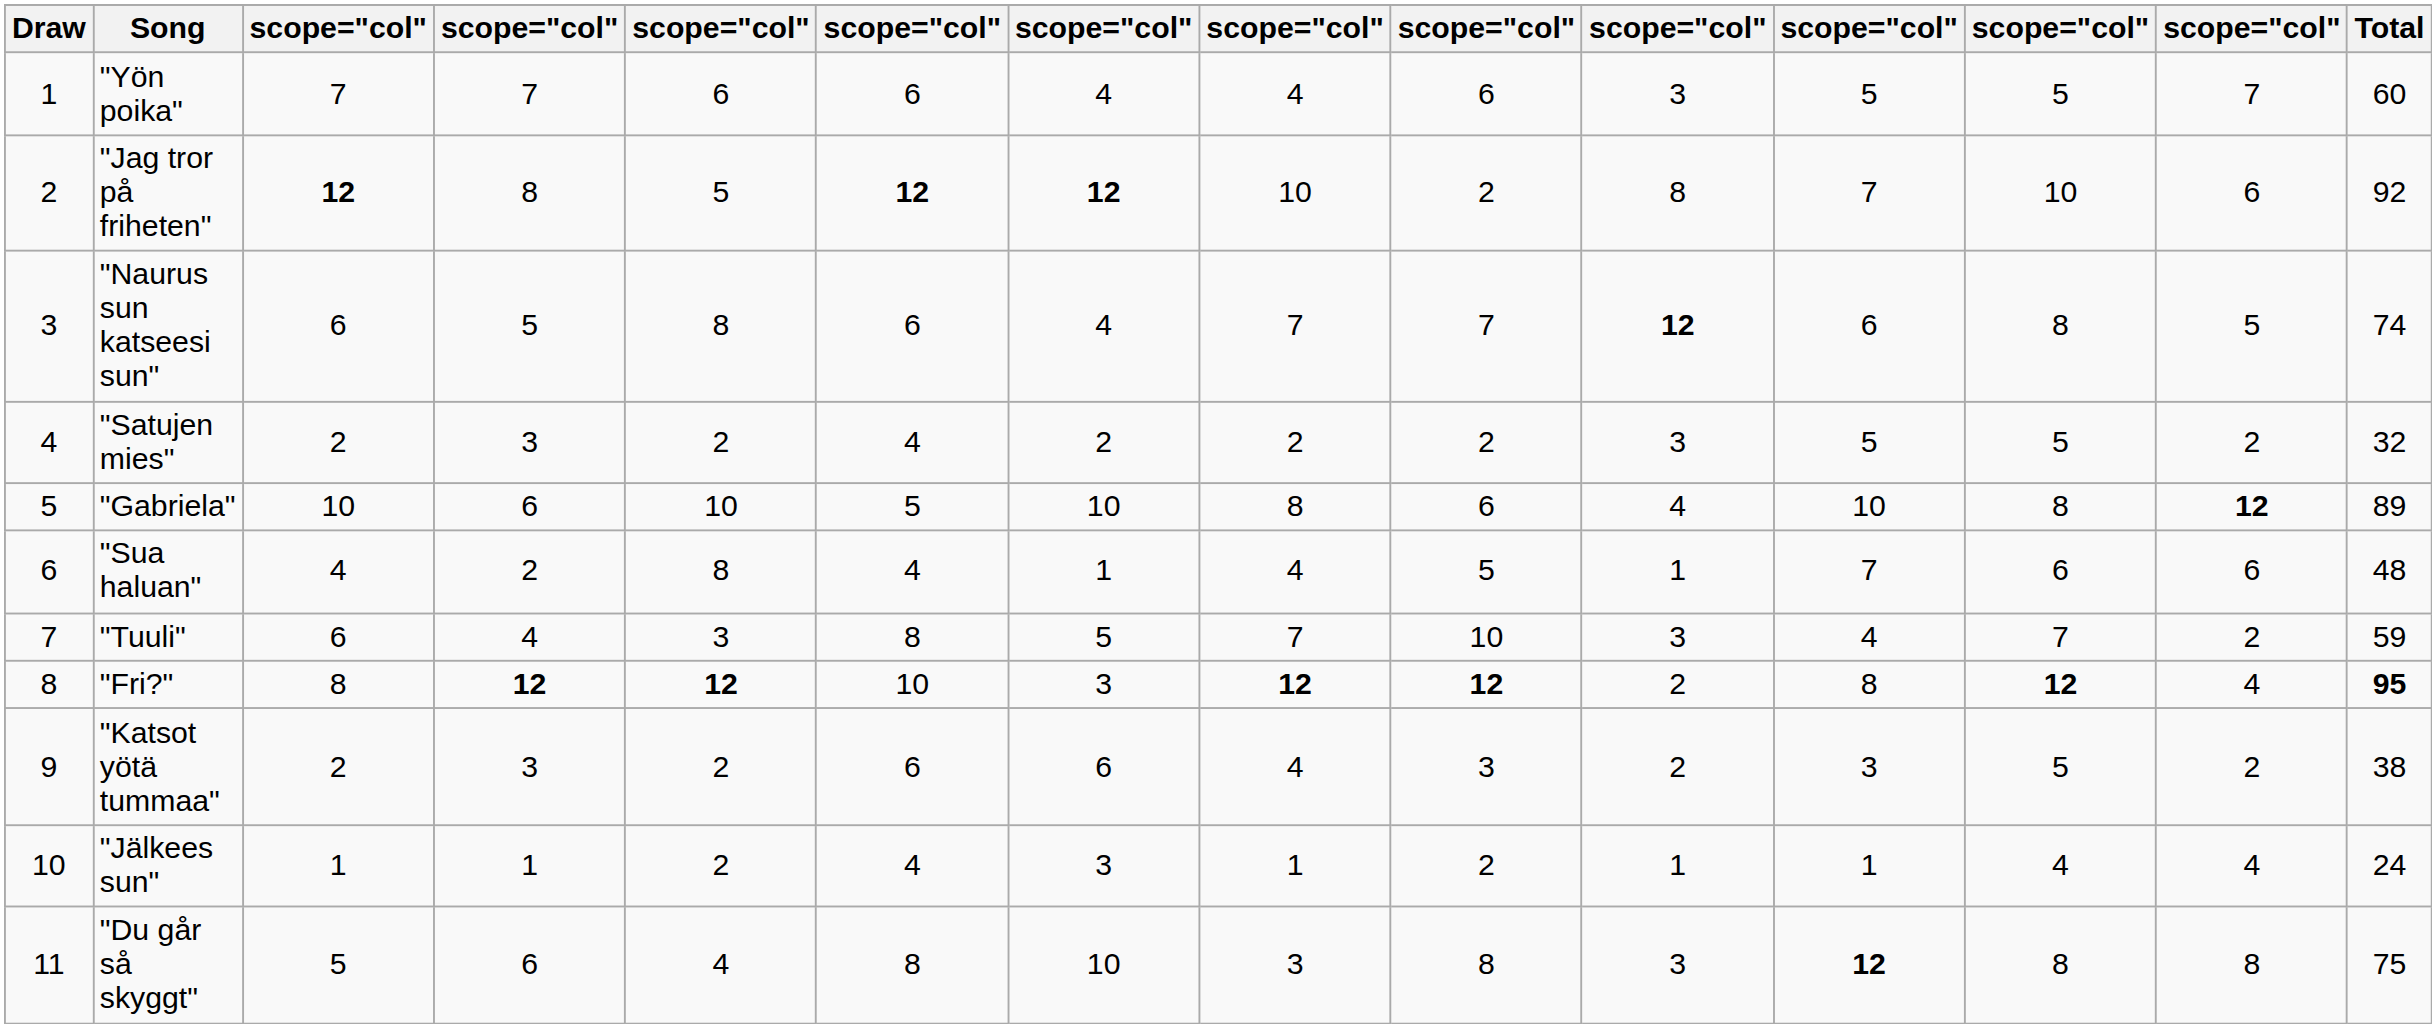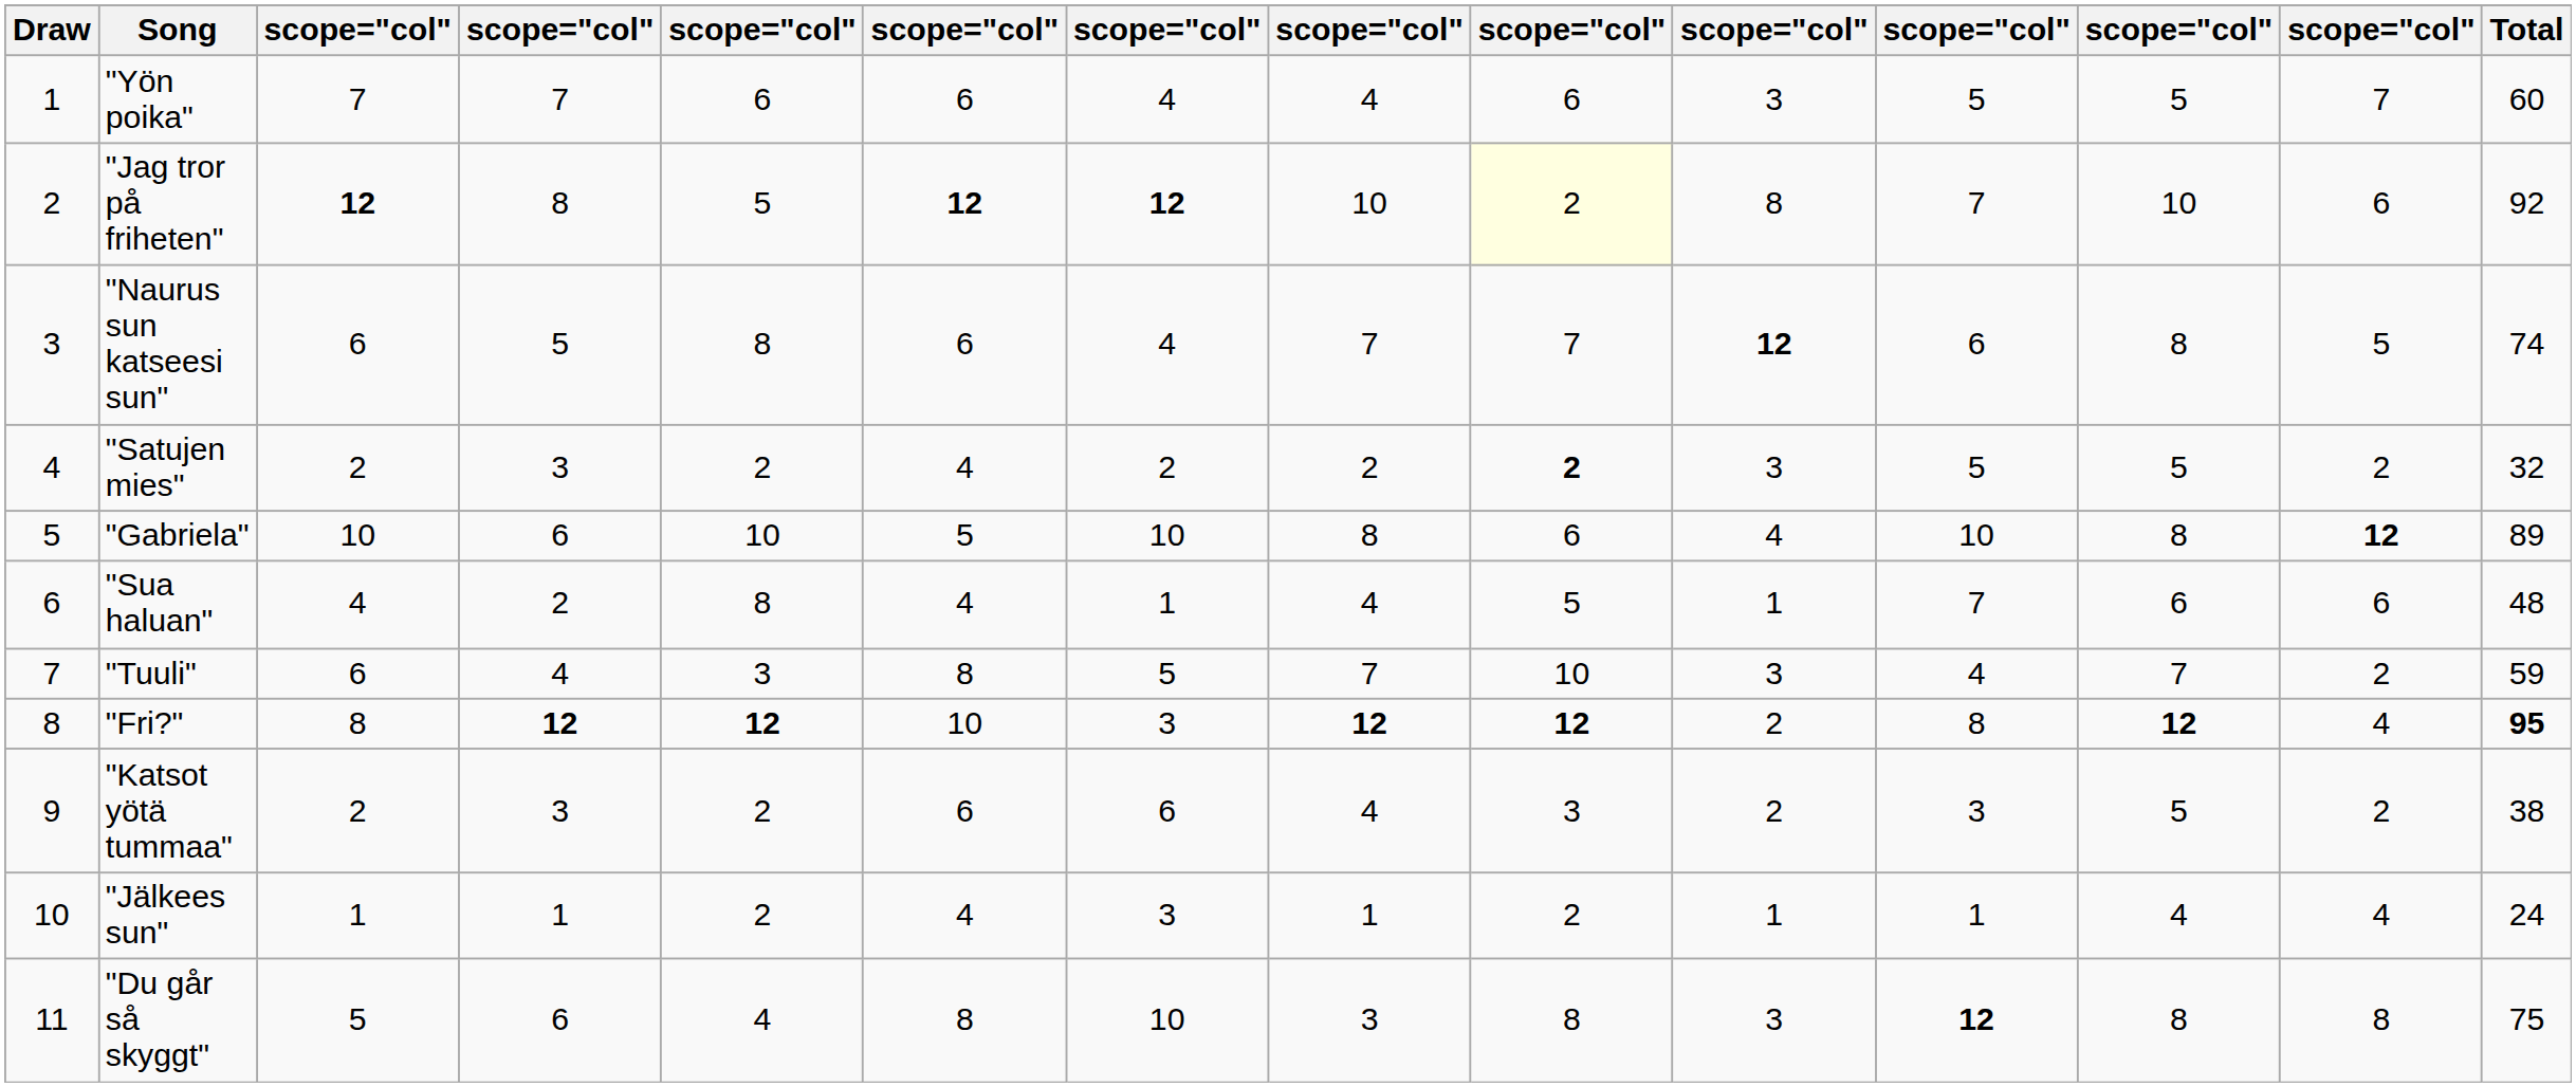"Jag tror på friheten" | column 9: no background -> lightyellow background
"Satujen mies" | column 9: normal -> bold
